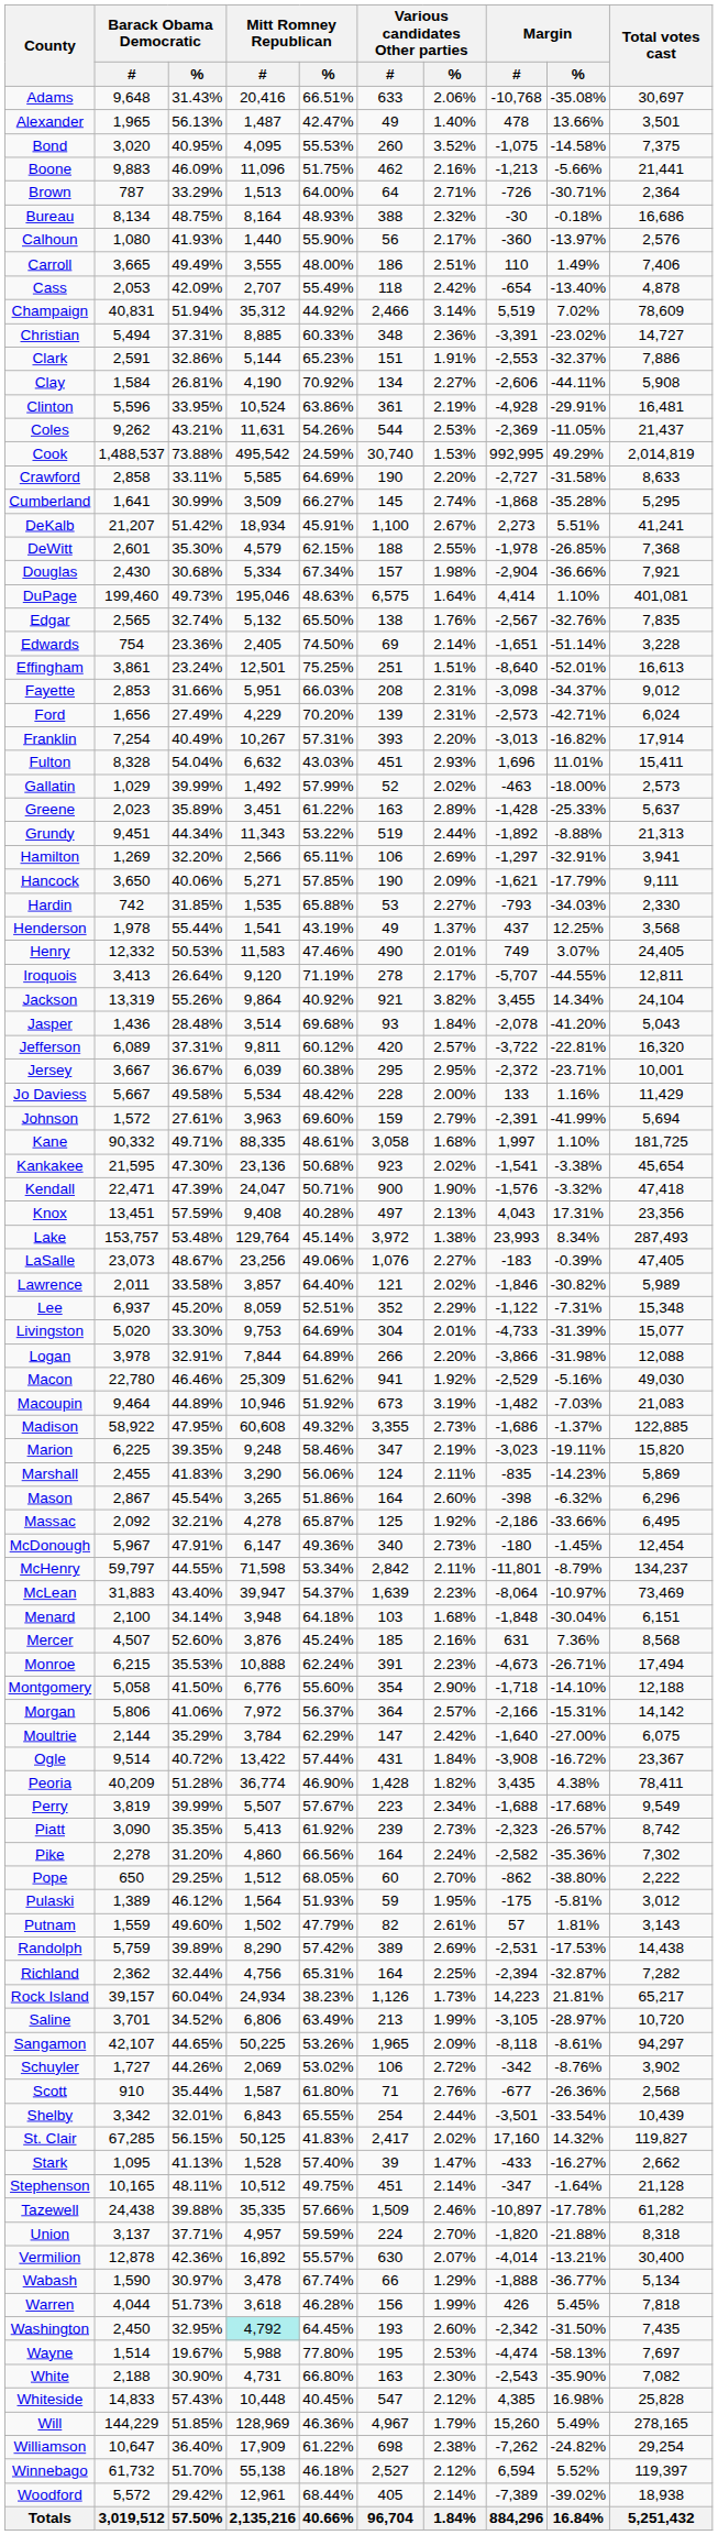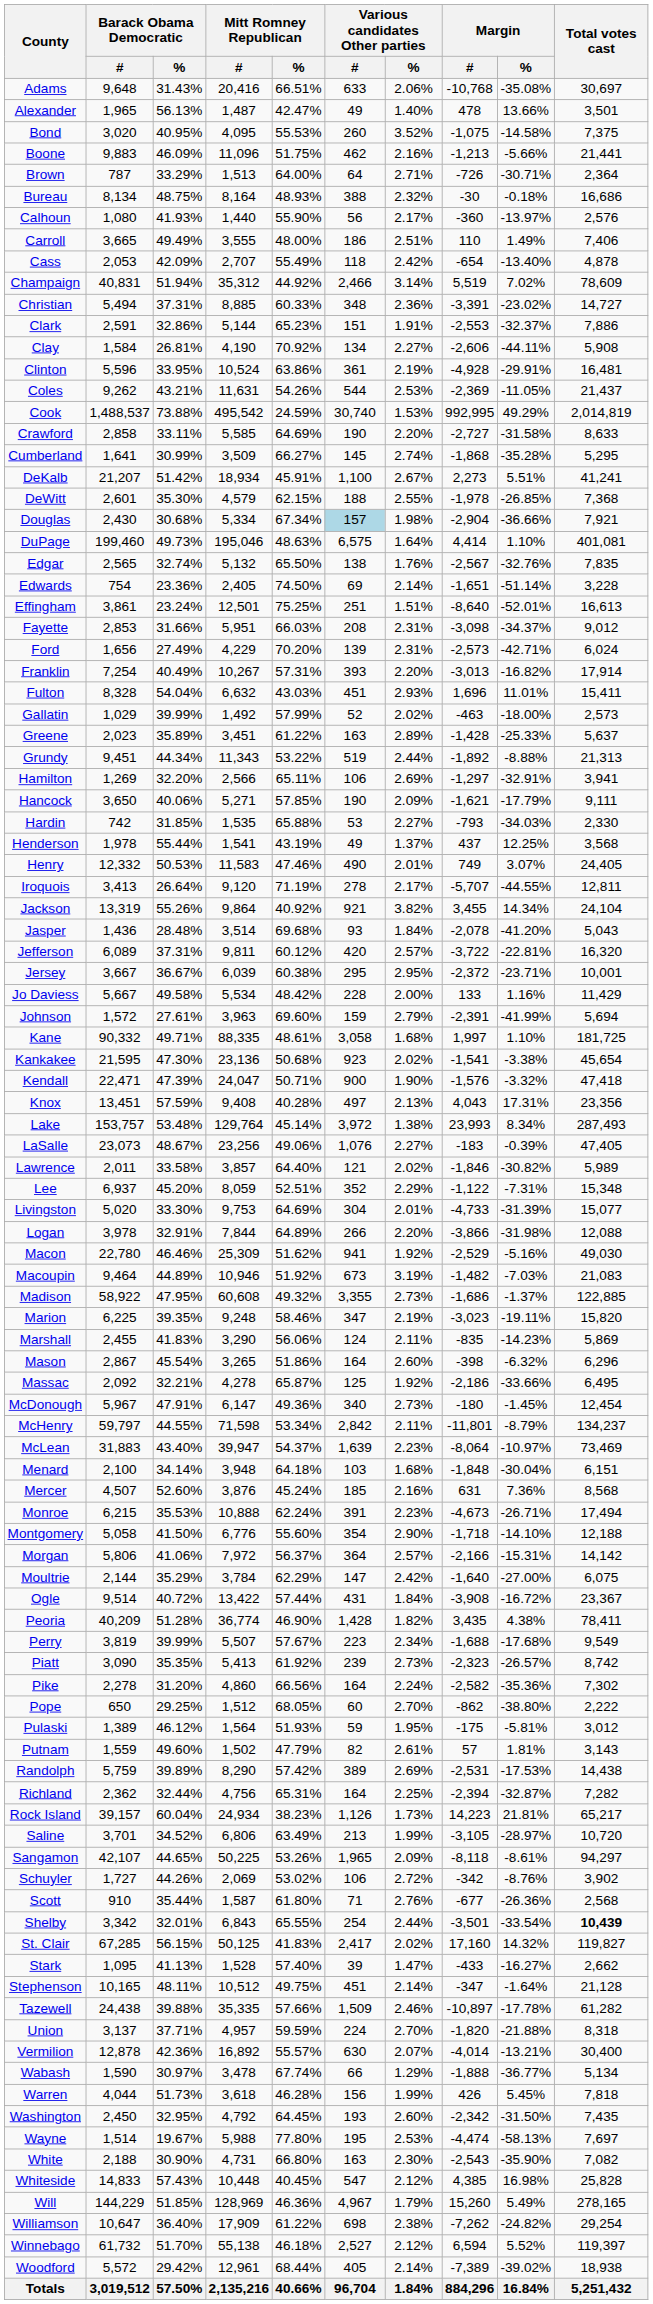Douglas | Various candidates Other parties / #: no background -> lightblue background
Shelby | Total votes cast: normal -> bold
Washington | Mitt Romney Republican / #: paleturquoise background -> no background
